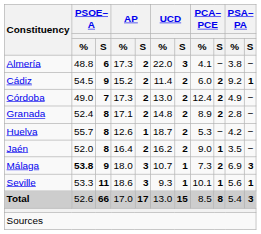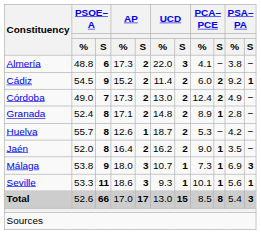Granada | PCA–PCE / S: 2 -> 1
Málaga | PSOE–A / %: bold -> normal
Málaga | PCA–PCE / S: 2 -> 1
